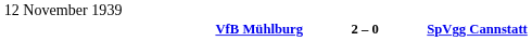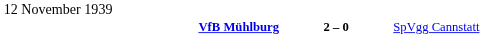VfB Mühlburg | column 3: bold -> normal
